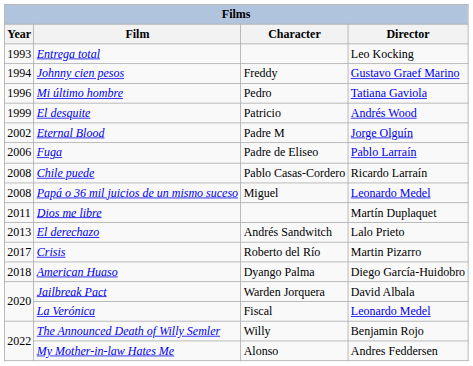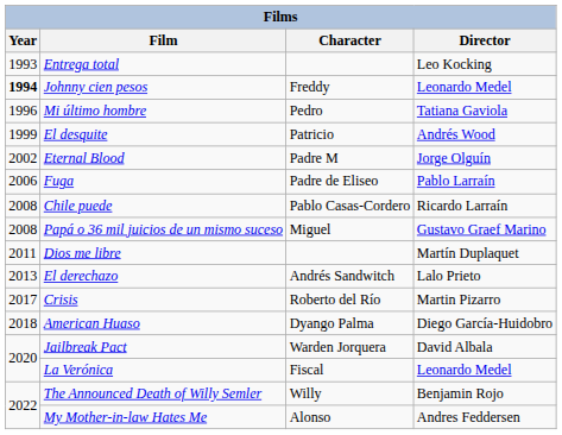Johnny cien pesos | Year: normal -> bold
Johnny cien pesos | Director: Gustavo Graef Marino -> Leonardo Medel
Papá o 36 mil juicios de un mismo suceso | Director: Leonardo Medel -> Gustavo Graef Marino
